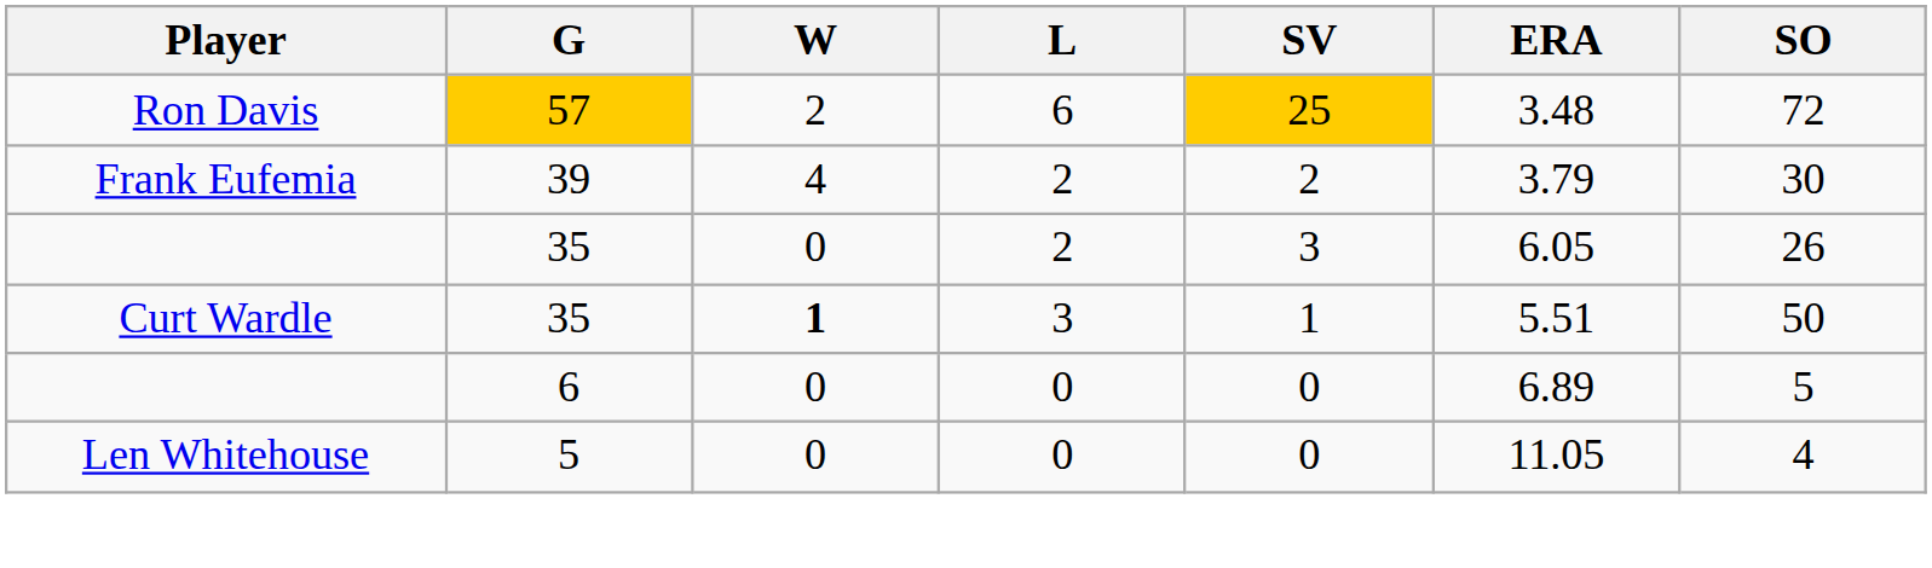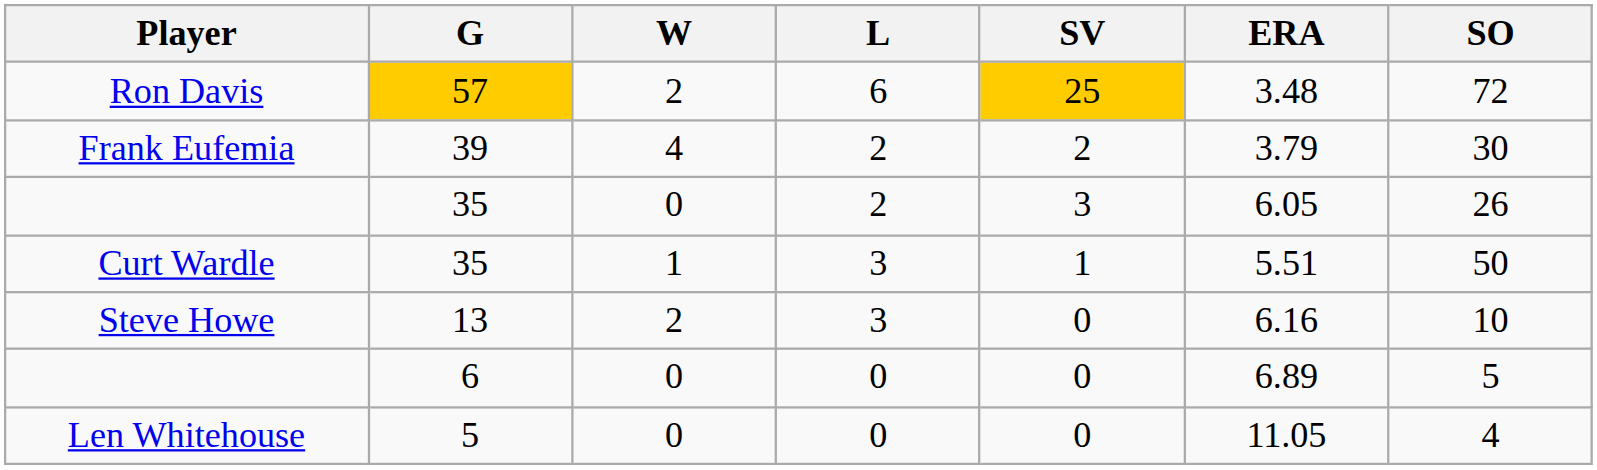Curt Wardle | W: bold -> normal
+ row: Steve Howe | 13 | 2 | 3 | 0 | 6.16 | 10
